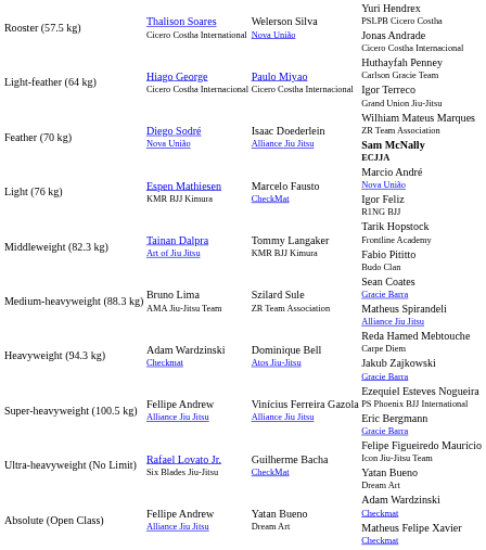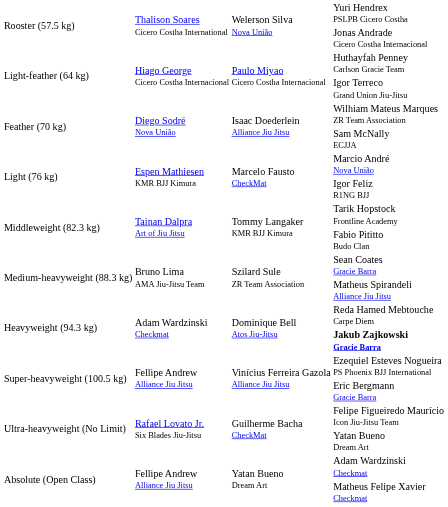Sam McNally ECJJA | column 4: bold -> normal
Jakub Zajkowski Gracie Barra | column 4: normal -> bold
